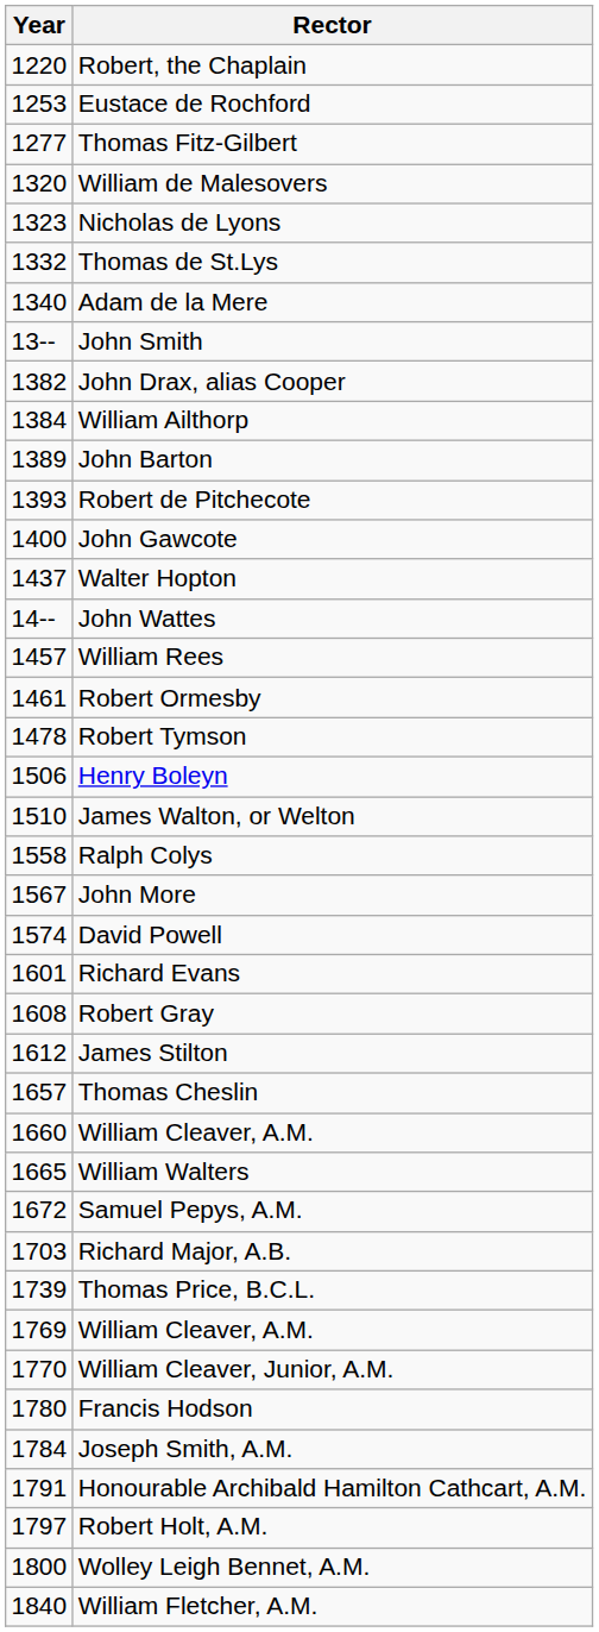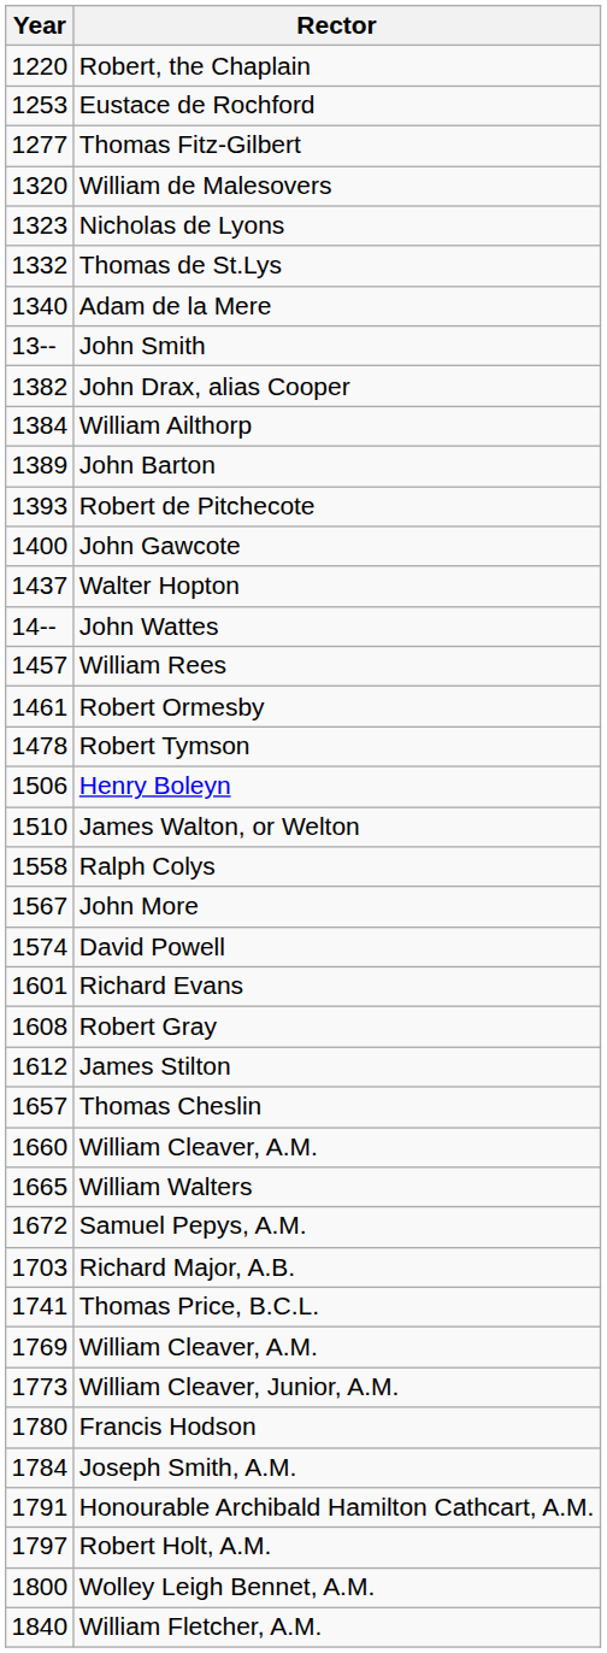row 33 | Year: 1739 -> 1741
row 35 | Year: 1770 -> 1773
